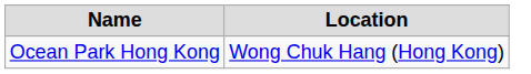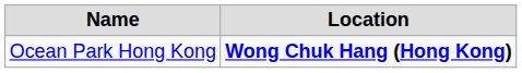Ocean Park Hong Kong | Location: normal -> bold
